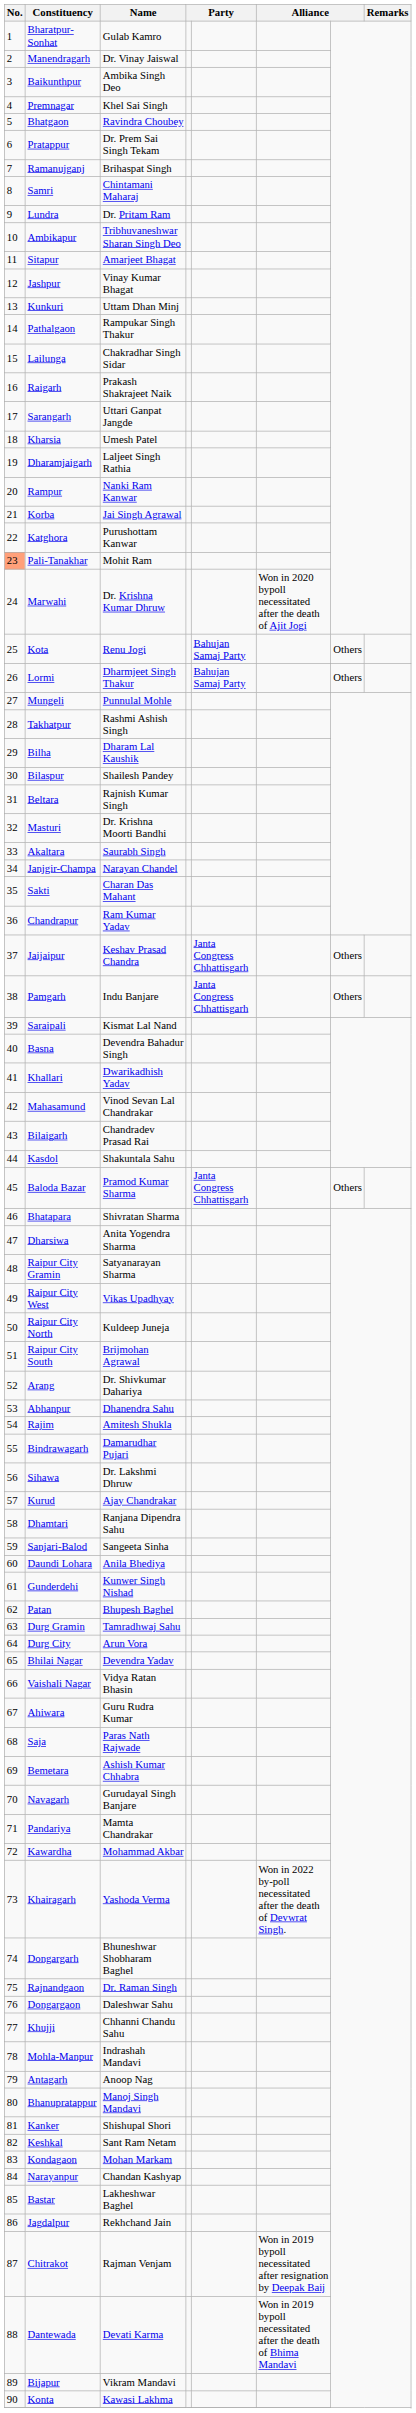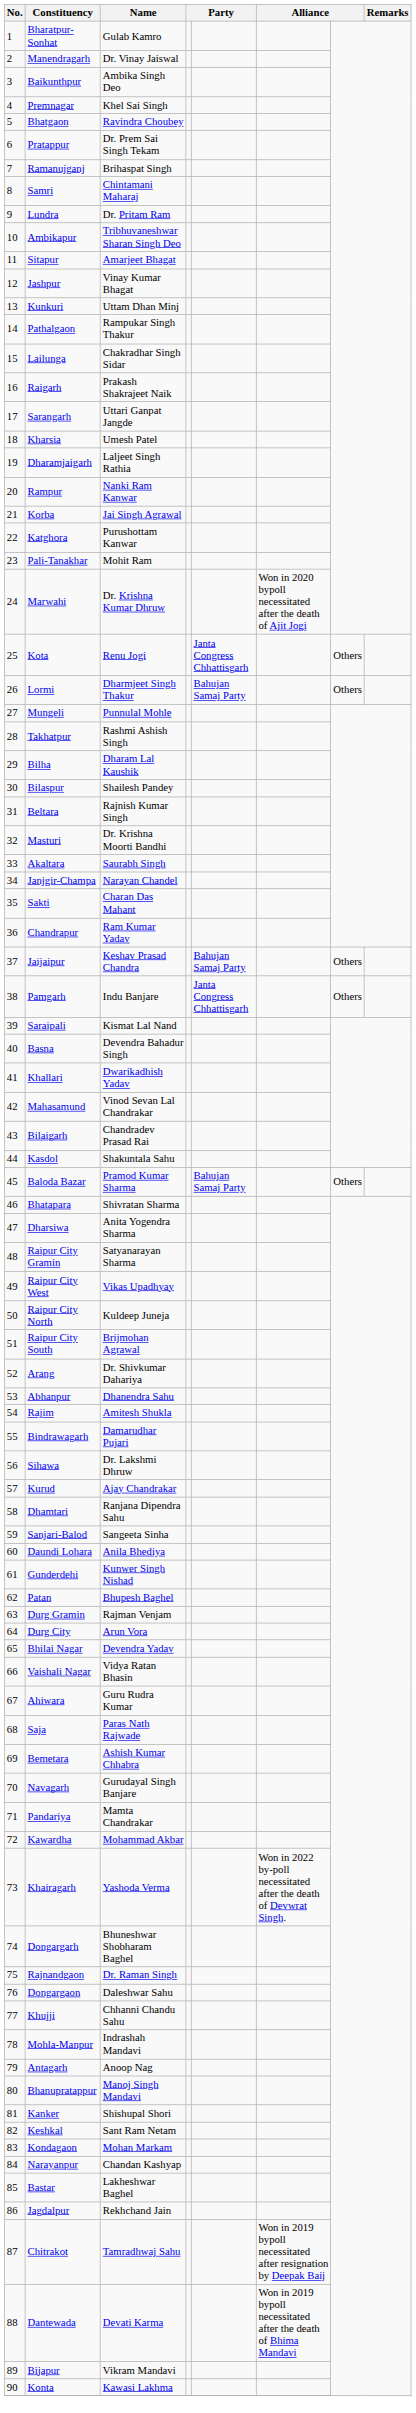Pali-Tanakhar | No.: lightsalmon background -> no background
Kota | column 5: Bahujan Samaj Party -> Janta Congress Chhattisgarh
Jaijaipur | column 5: Janta Congress Chhattisgarh -> Bahujan Samaj Party
Baloda Bazar | column 5: Janta Congress Chhattisgarh -> Bahujan Samaj Party
Durg Gramin | Name: Tamradhwaj Sahu -> Rajman Venjam
Chitrakot | Name: Rajman Venjam -> Tamradhwaj Sahu
